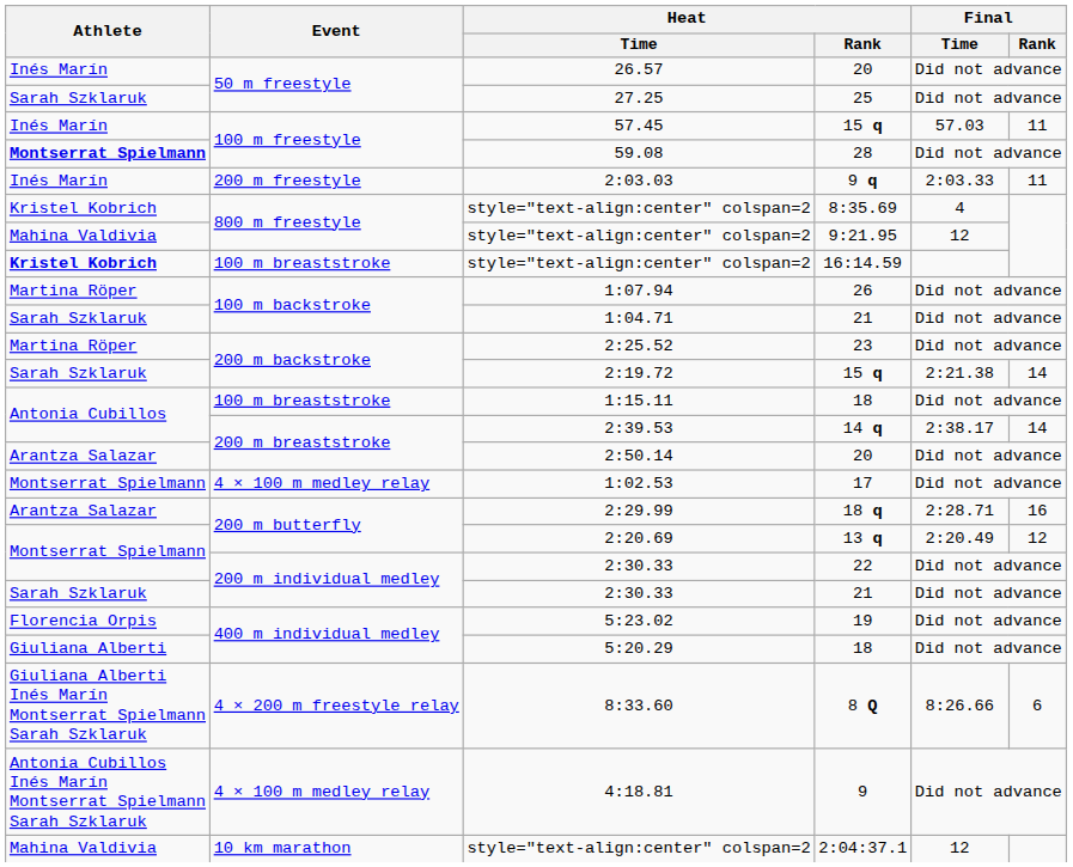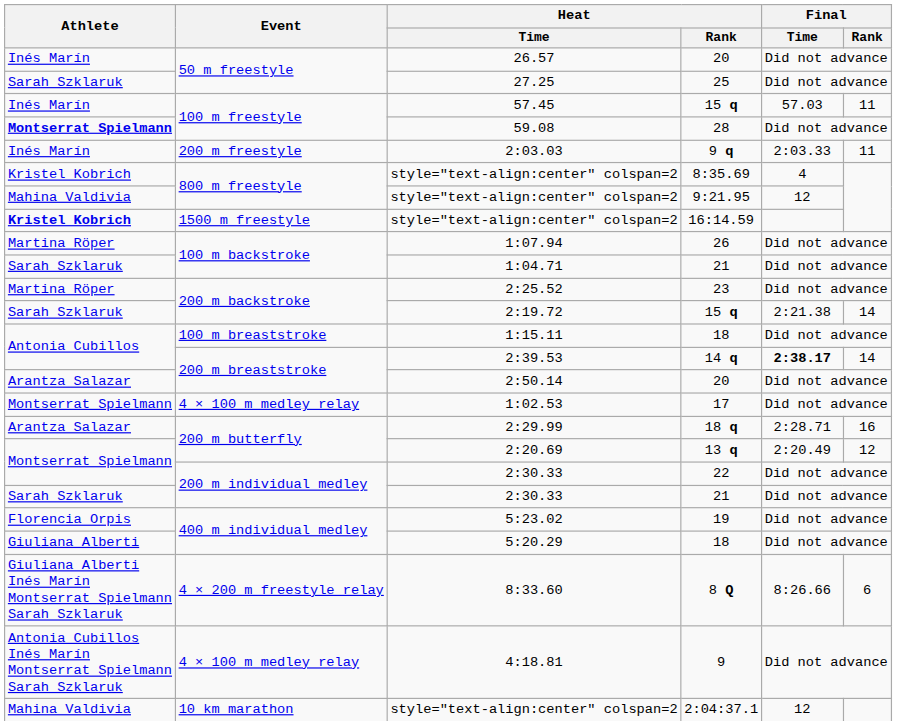style="text-align:center" colspan=2 / 16:14.59 | Event: 100 m breaststroke -> 1500 m freestyle
2:39.53 | Final / Time: normal -> bold
